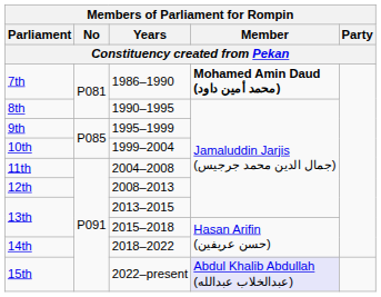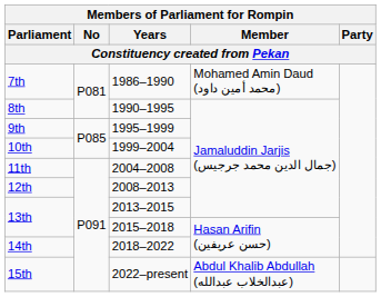7th | Member: bold -> normal
15th | Member: lavender background -> no background
